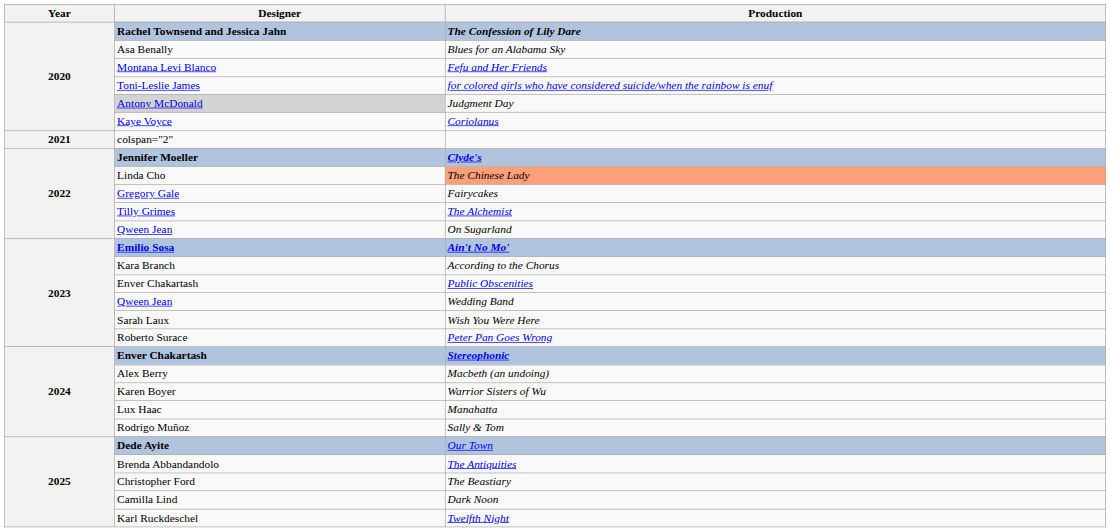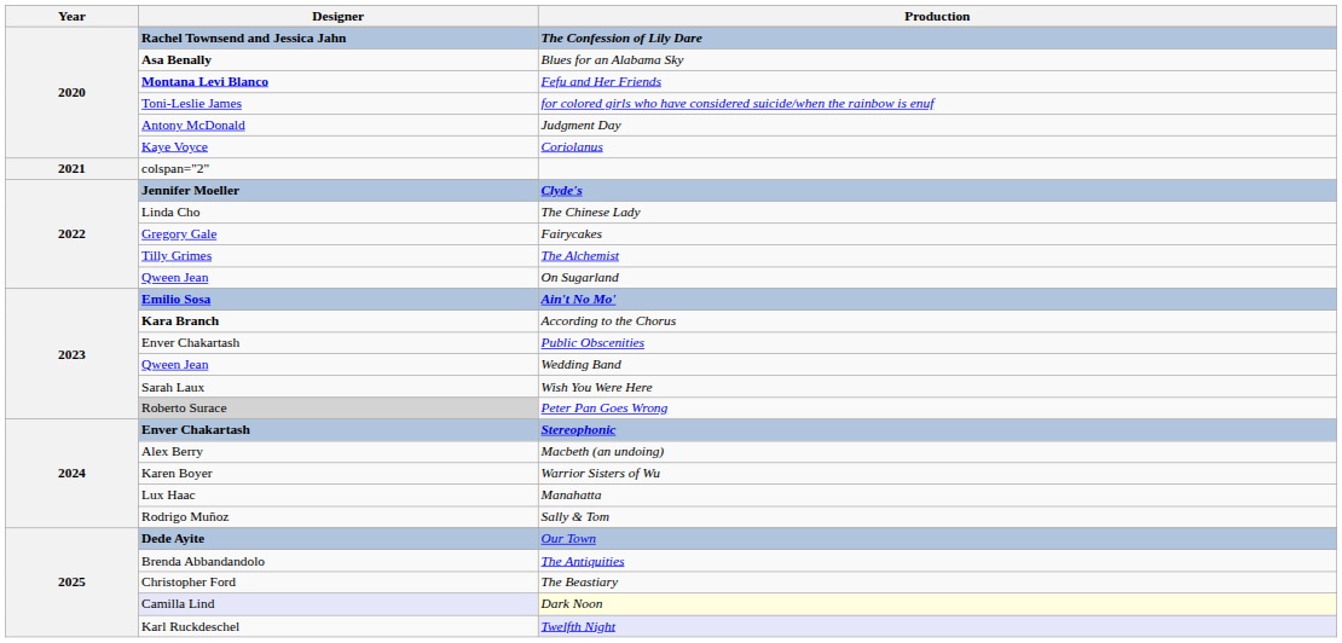Blues for an Alabama Sky | Designer: normal -> bold
Fefu and Her Friends | Designer: normal -> bold
Judgment Day | Designer: lightgrey background -> no background
The Chinese Lady | Production: lightsalmon background -> no background
According to the Chorus | Designer: normal -> bold
Peter Pan Goes Wrong | Designer: no background -> lightgrey background
Dark Noon | Designer: no background -> lavender background
Dark Noon | Production: no background -> lightyellow background
Twelfth Night | Production: no background -> lavender background
